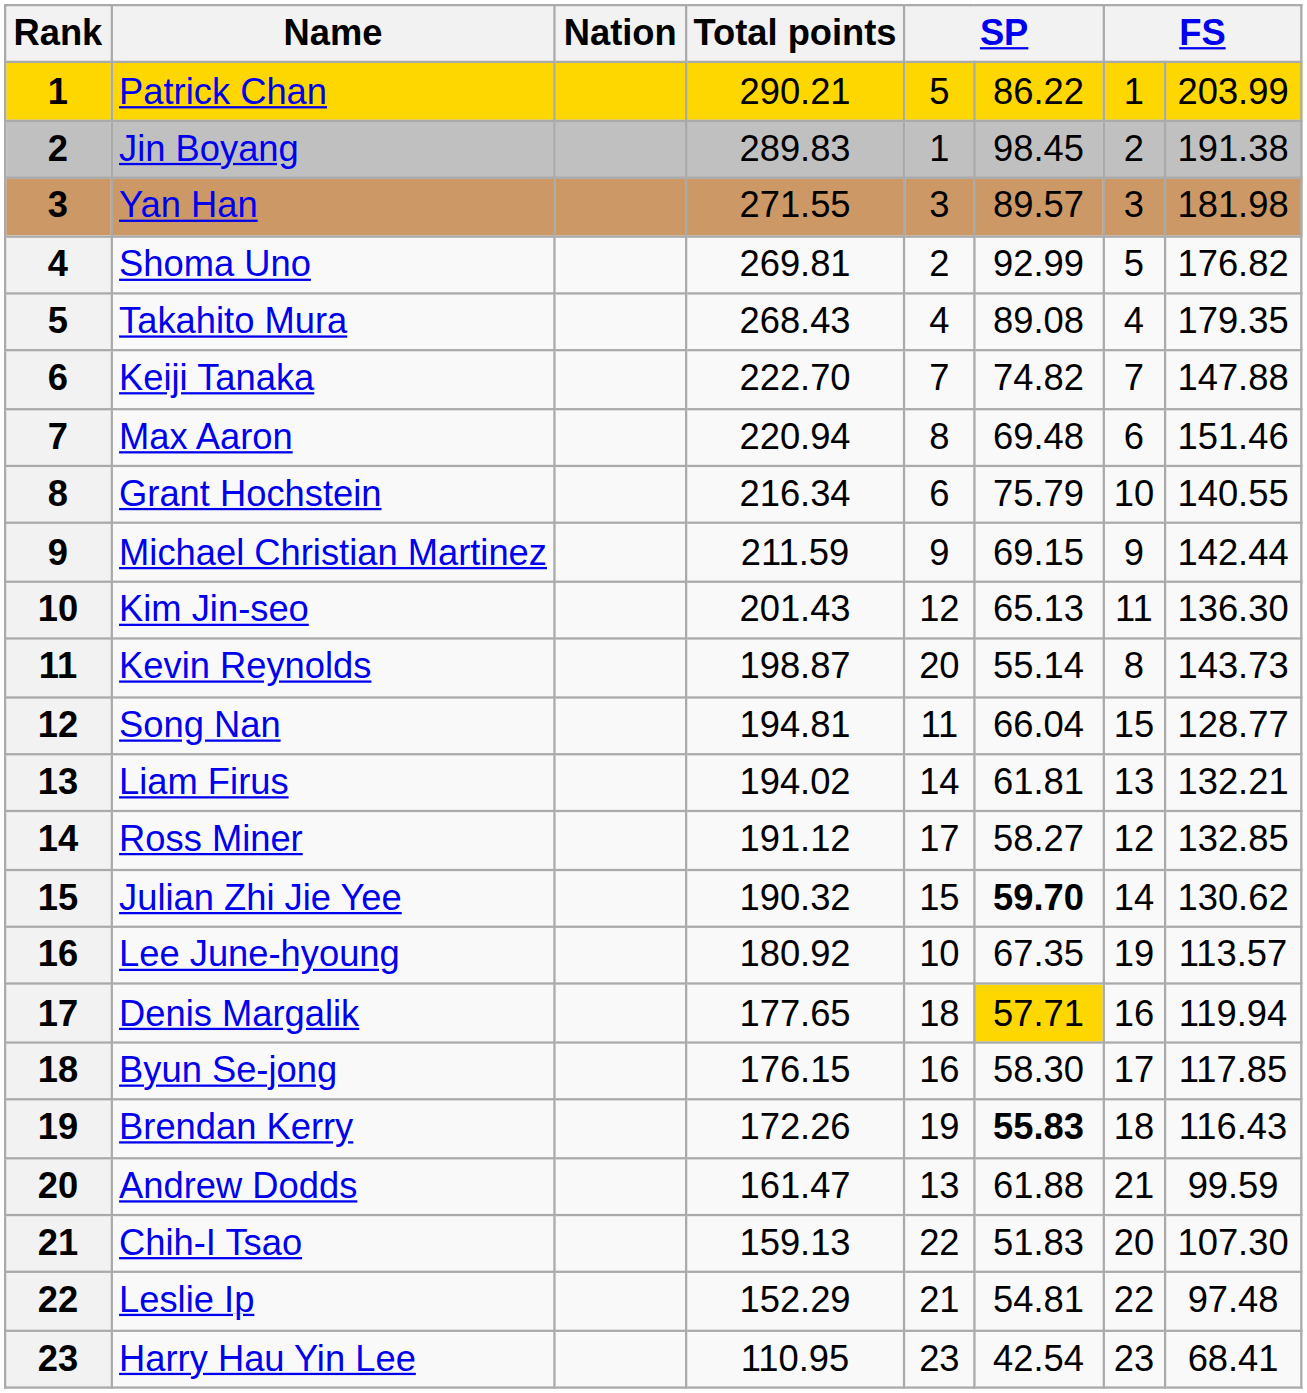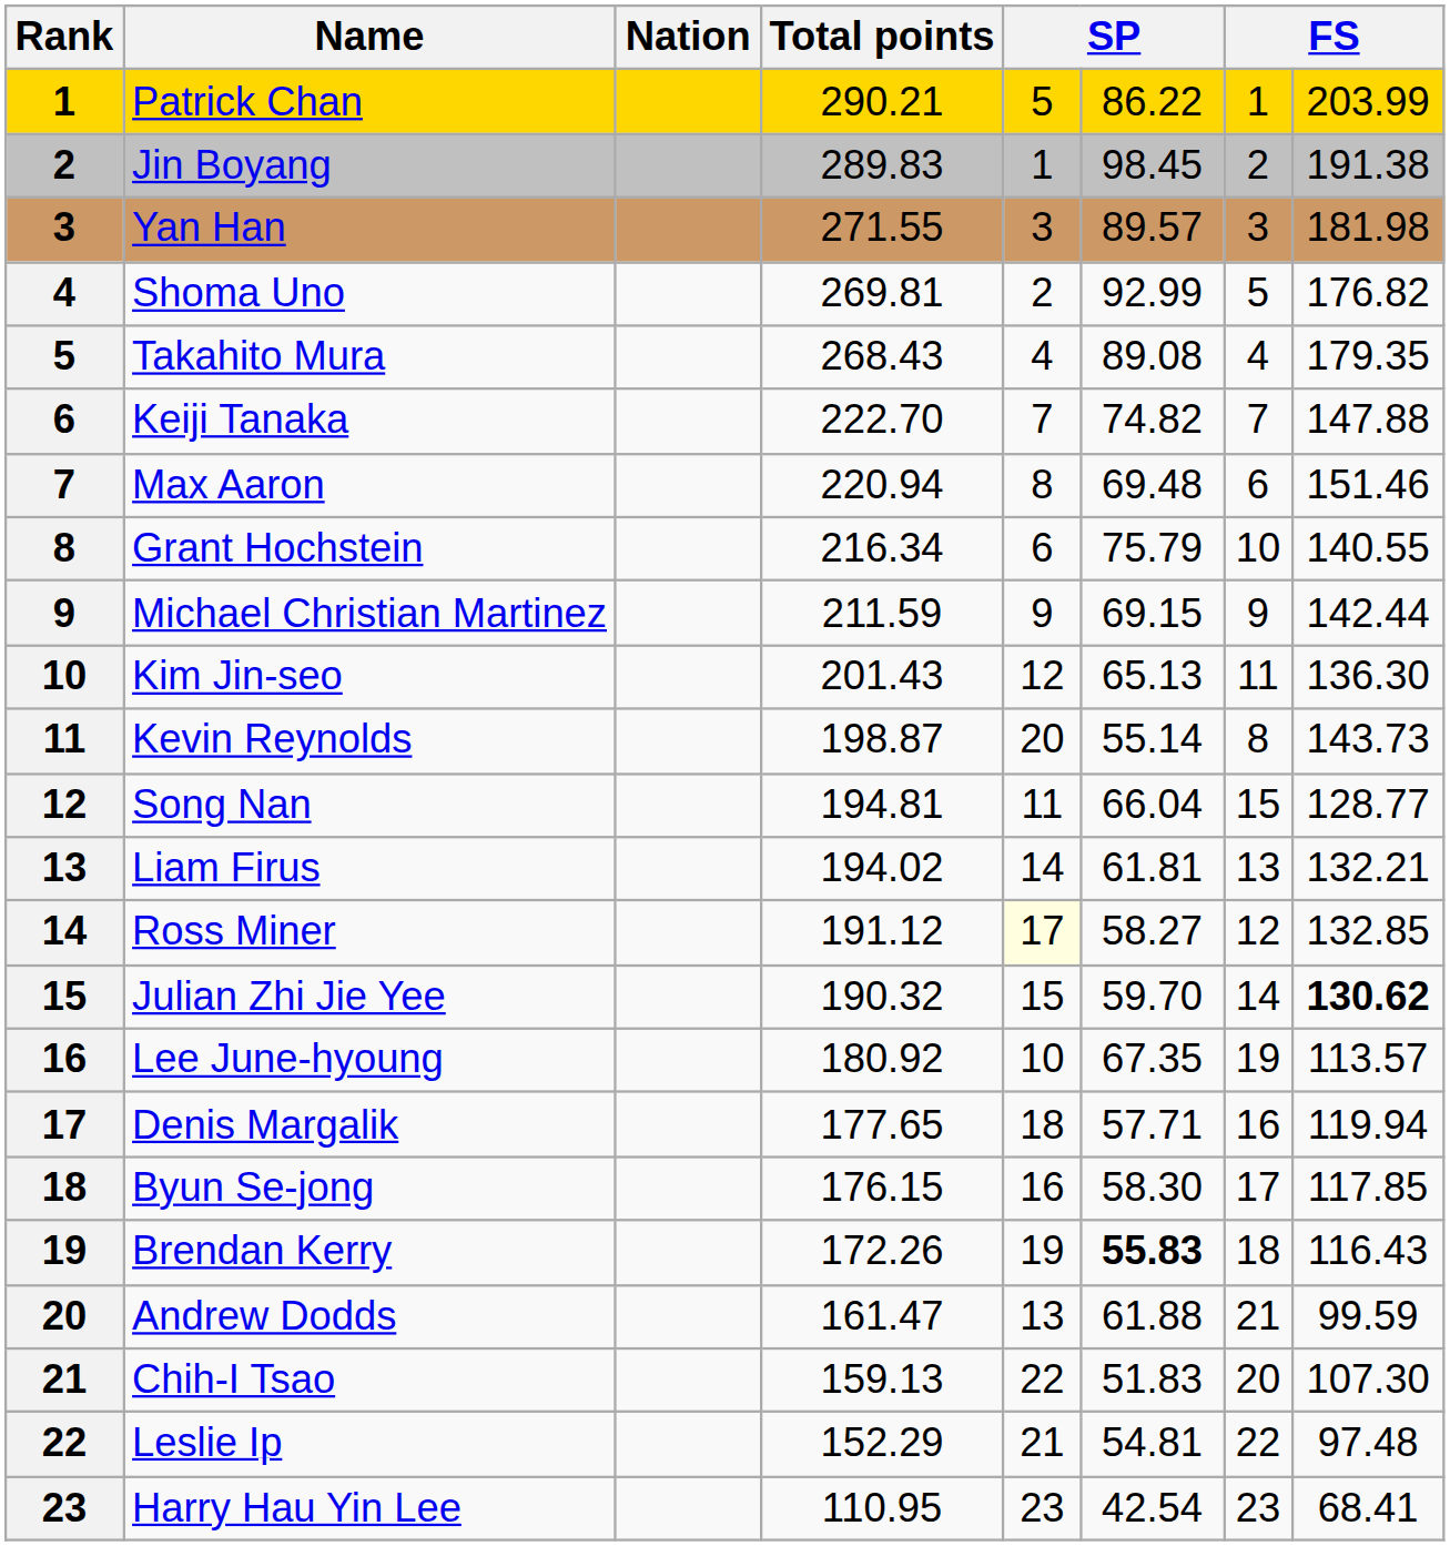Ross Miner | column 5: no background -> lightyellow background
Julian Zhi Jie Yee | column 6: bold -> normal
Julian Zhi Jie Yee | column 8: normal -> bold
Denis Margalik | column 6: gold background -> no background
